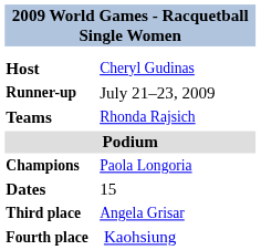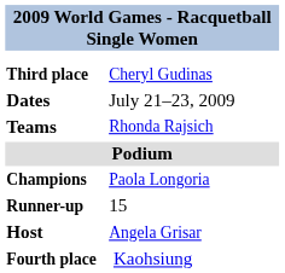row 2 | column 1: Host -> Third place
row 3 | column 1: Runner-up -> Dates
row 7 | column 1: Dates -> Runner-up
row 8 | column 1: Third place -> Host
